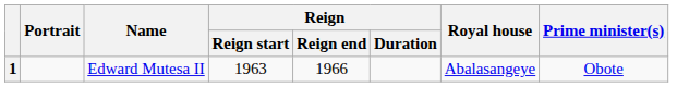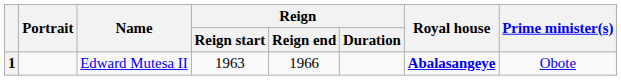1 | Royal house: normal -> bold
